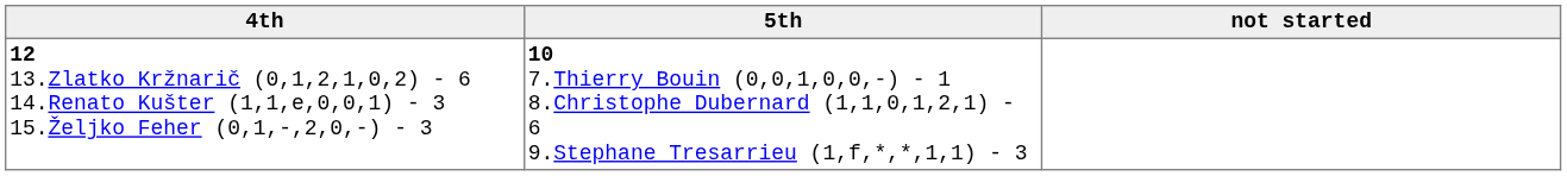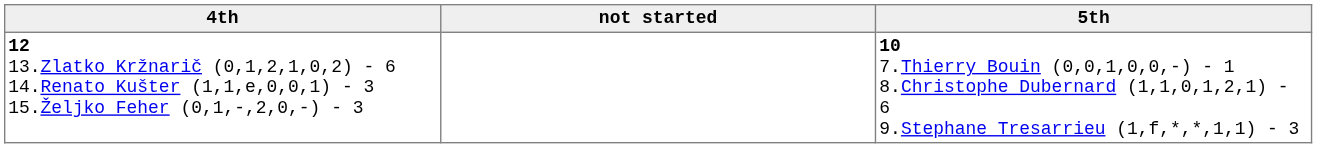columns swapped: 5th <-> not started
